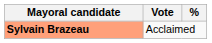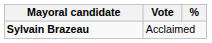Sylvain Brazeau | Mayoral candidate: lightsalmon background -> no background
